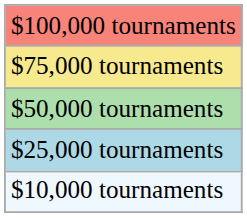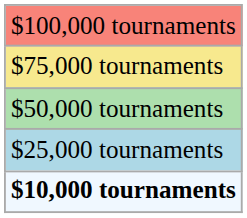row 5 | column 1: normal -> bold
